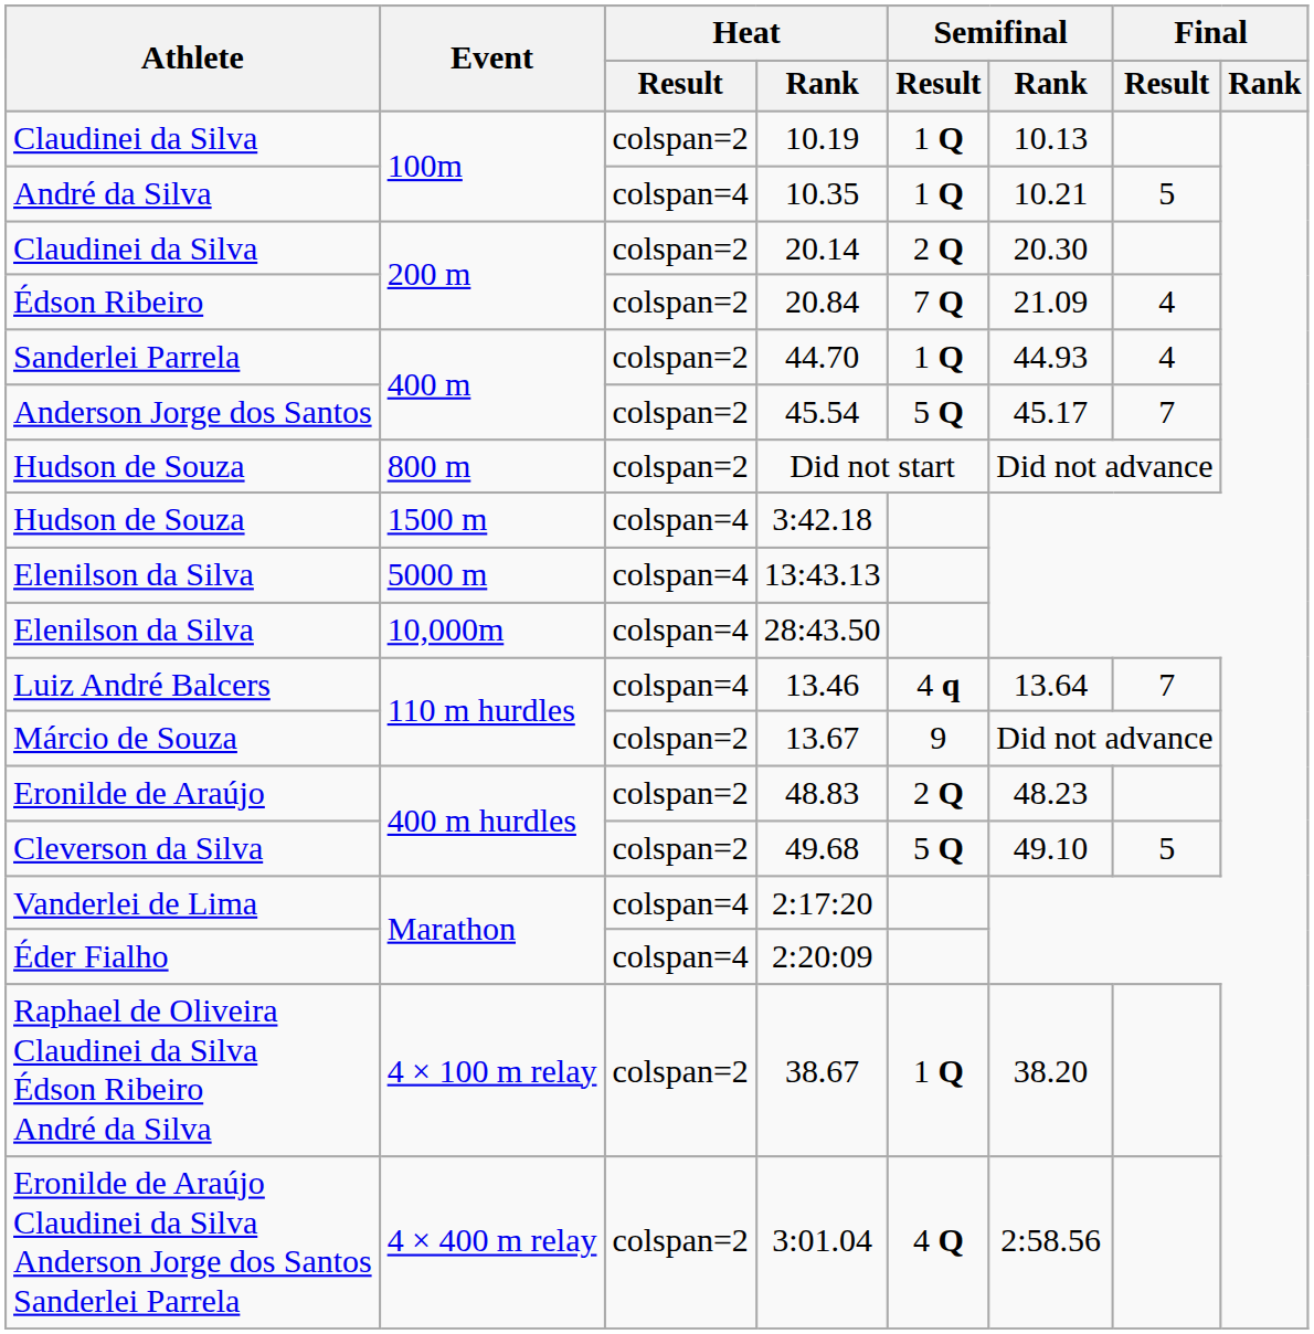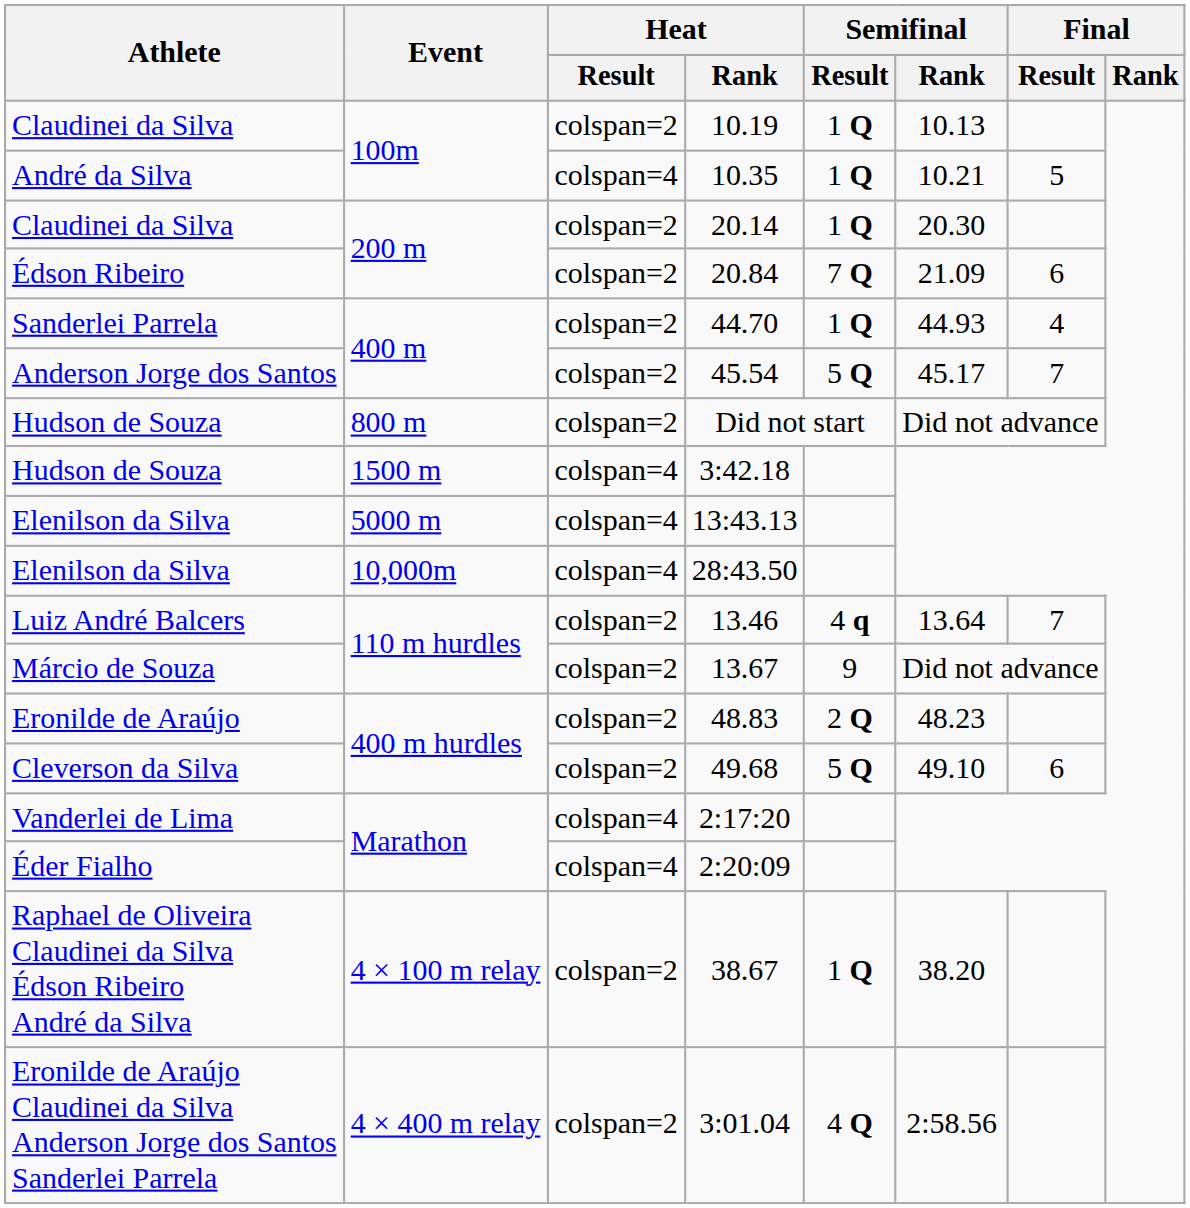20.14 | Semifinal / Result: 2 Q -> 1 Q
20.84 | Final / Result: 4 -> 6
13.46 | Heat / Result: colspan=4 -> colspan=2
49.68 | Final / Result: 5 -> 6
